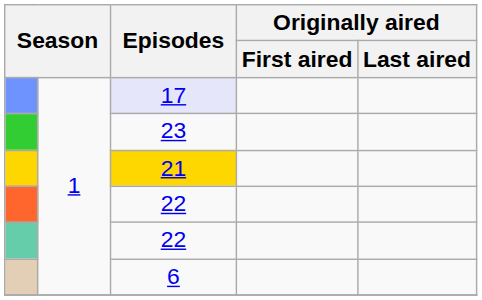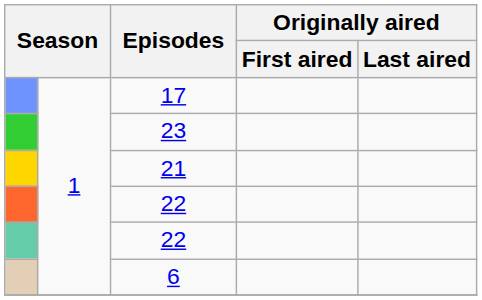17 | Episodes: lavender background -> no background
21 | Episodes: gold background -> no background
